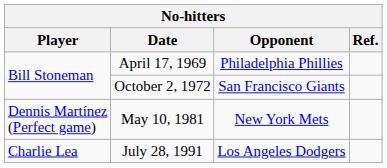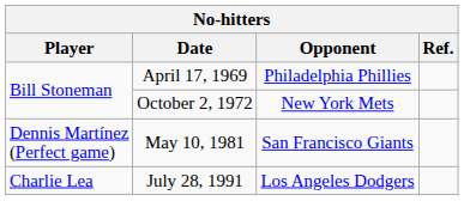October 2, 1972 | Opponent: San Francisco Giants -> New York Mets
May 10, 1981 | Opponent: New York Mets -> San Francisco Giants
